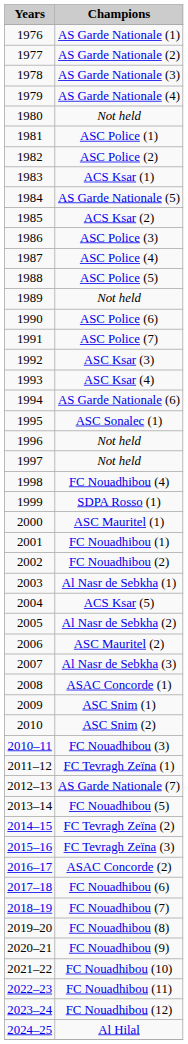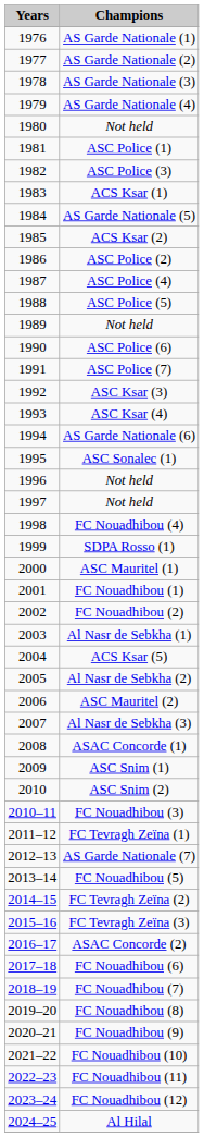row 8 | Champions: ASC Police (2) -> ASC Police (3)
row 12 | Champions: ASC Police (3) -> ASC Police (2)
